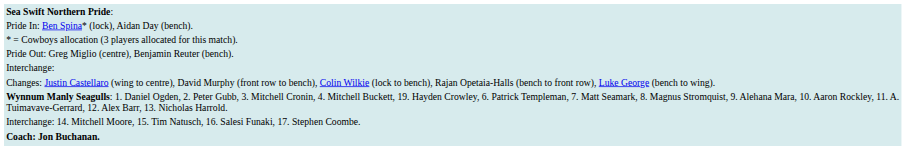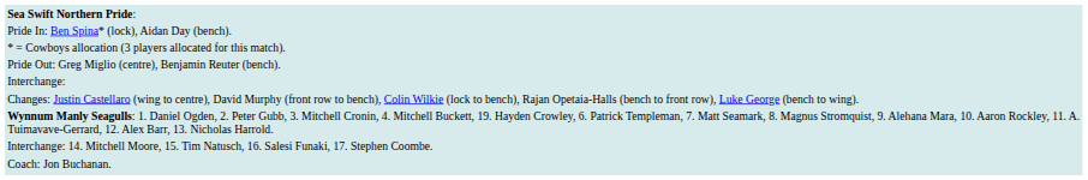row 9 | column 1: bold -> normal
